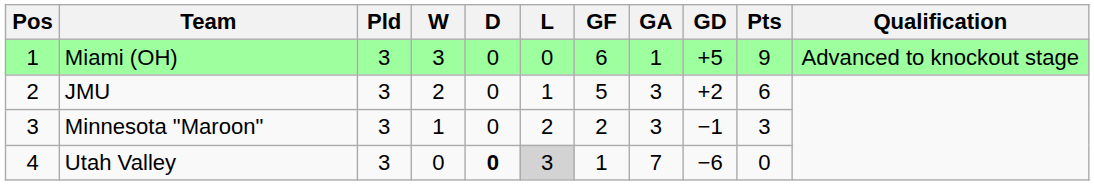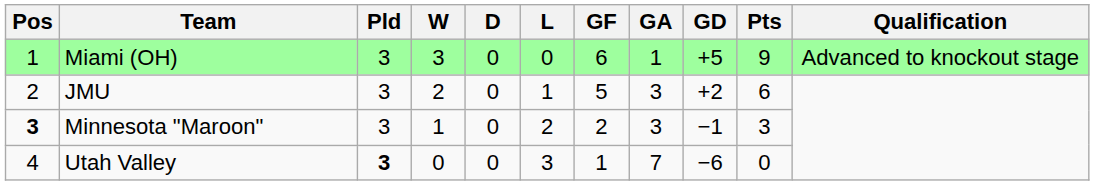Minnesota "Maroon" | Pos: normal -> bold
Utah Valley | Pld: normal -> bold
Utah Valley | D: bold -> normal
Utah Valley | L: lightgrey background -> no background
